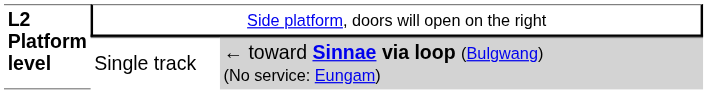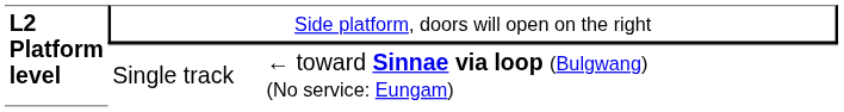L2 Platform level / Single track | column 3: lightgrey background -> no background
